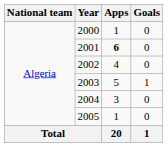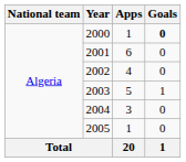2000 | Goals: normal -> bold
2001 | Apps: bold -> normal
